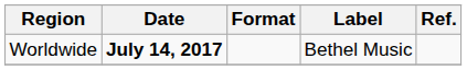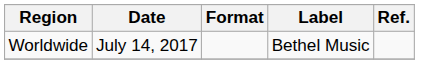Worldwide | Date: bold -> normal
